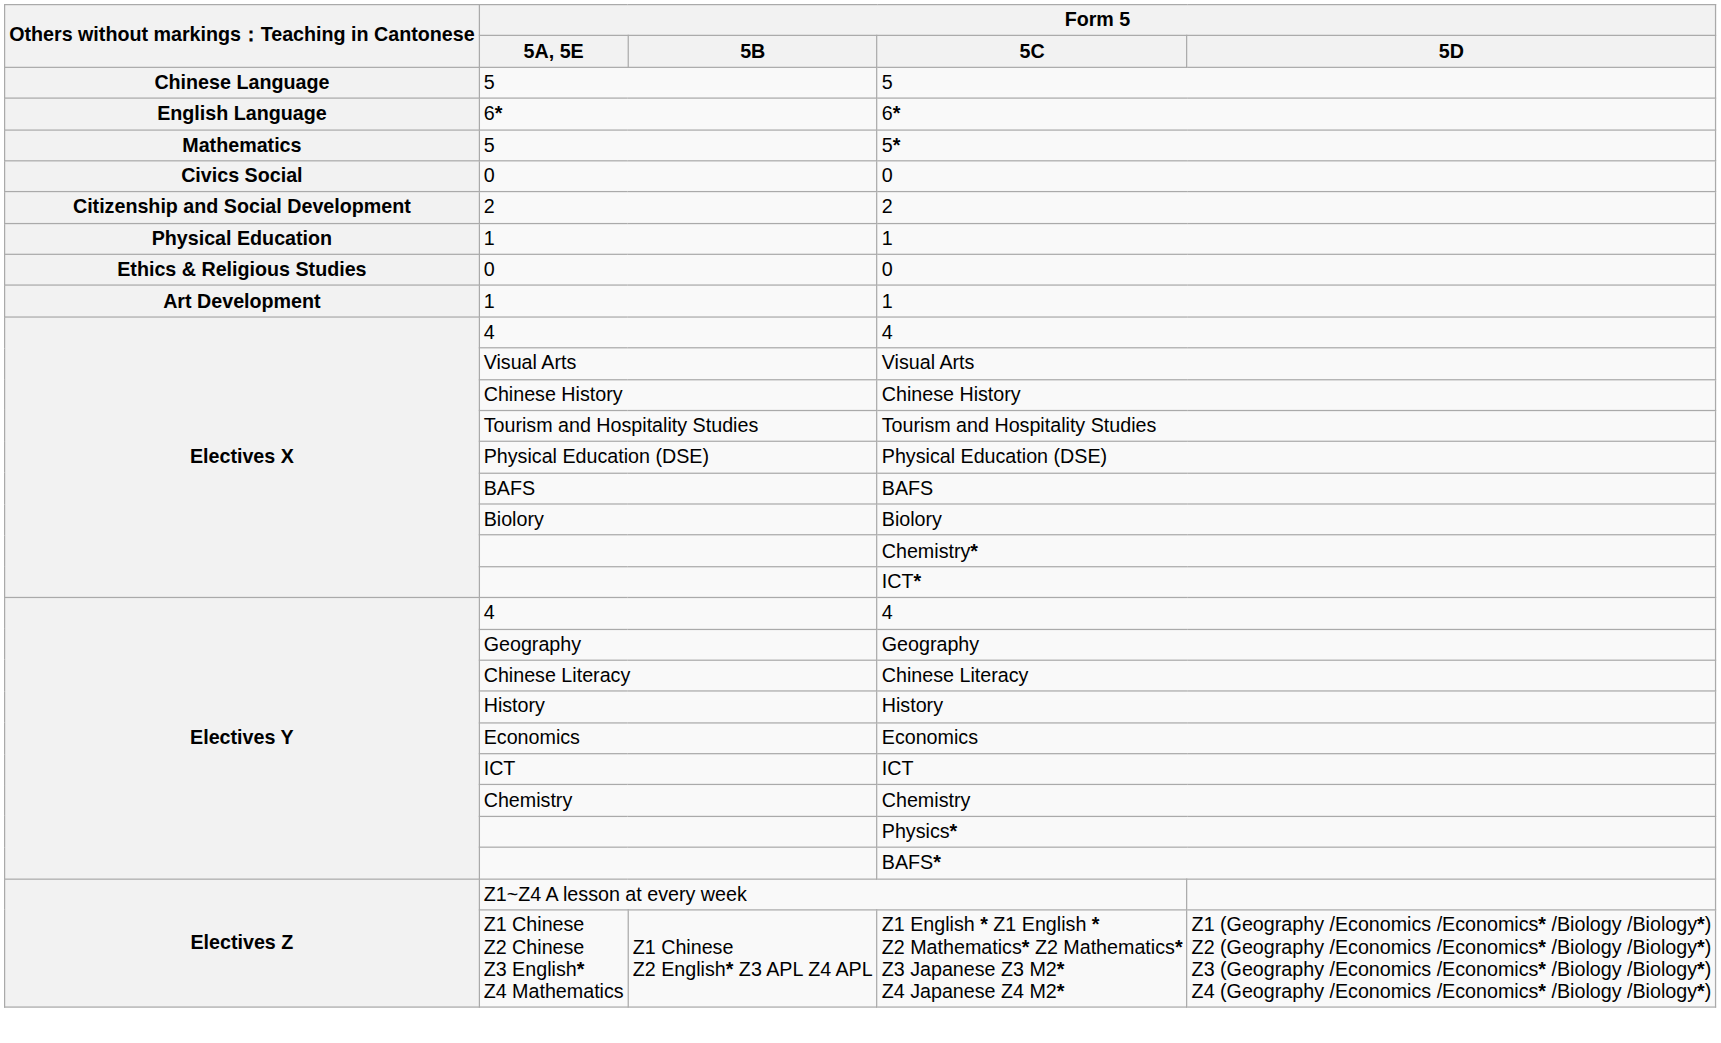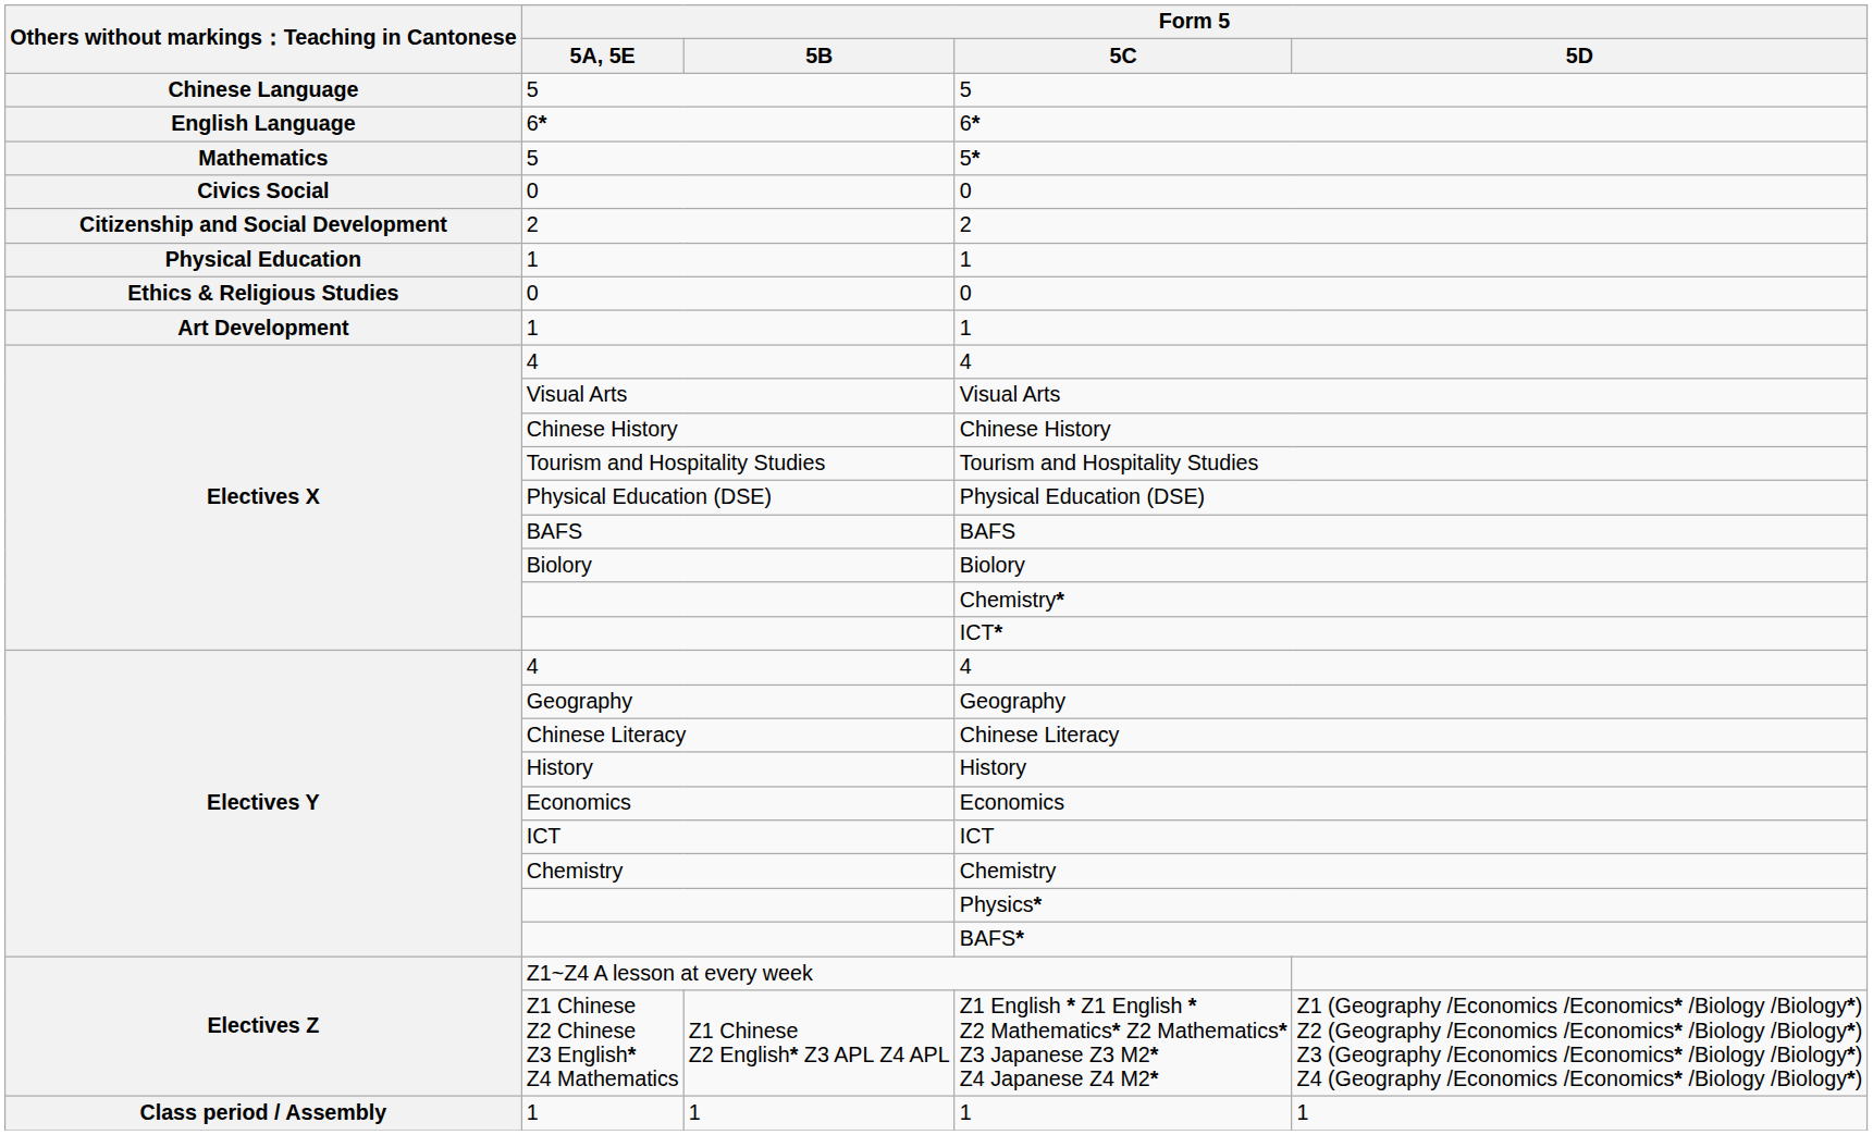+ row: Class period / Assembly | 1 | 1 | 1 | 1
